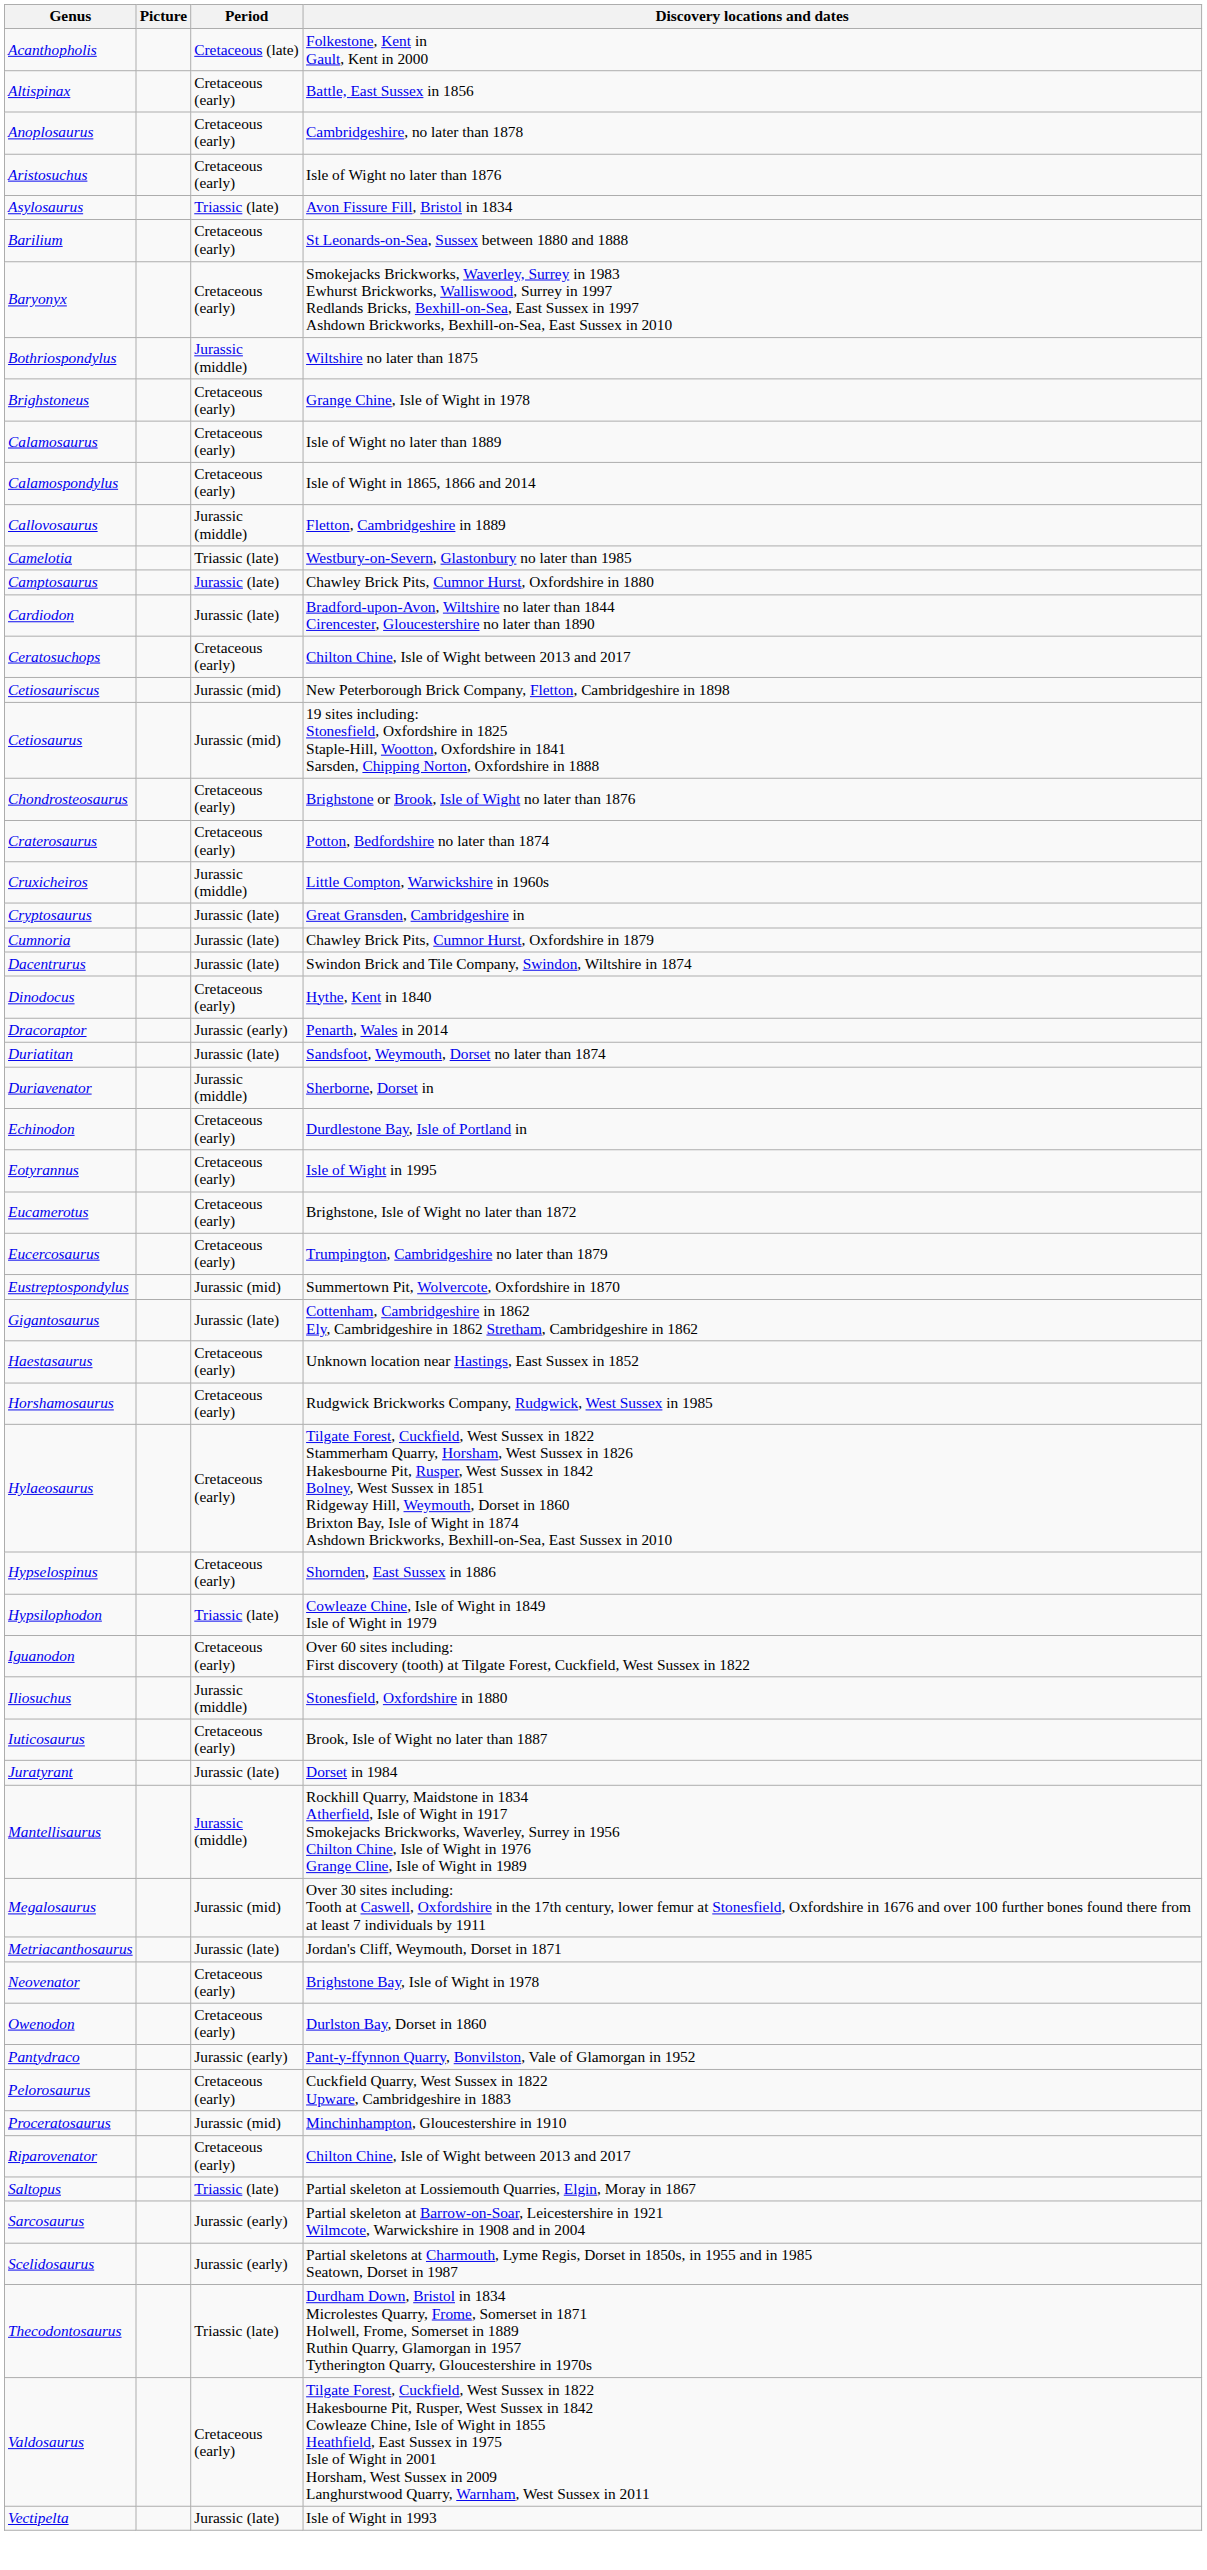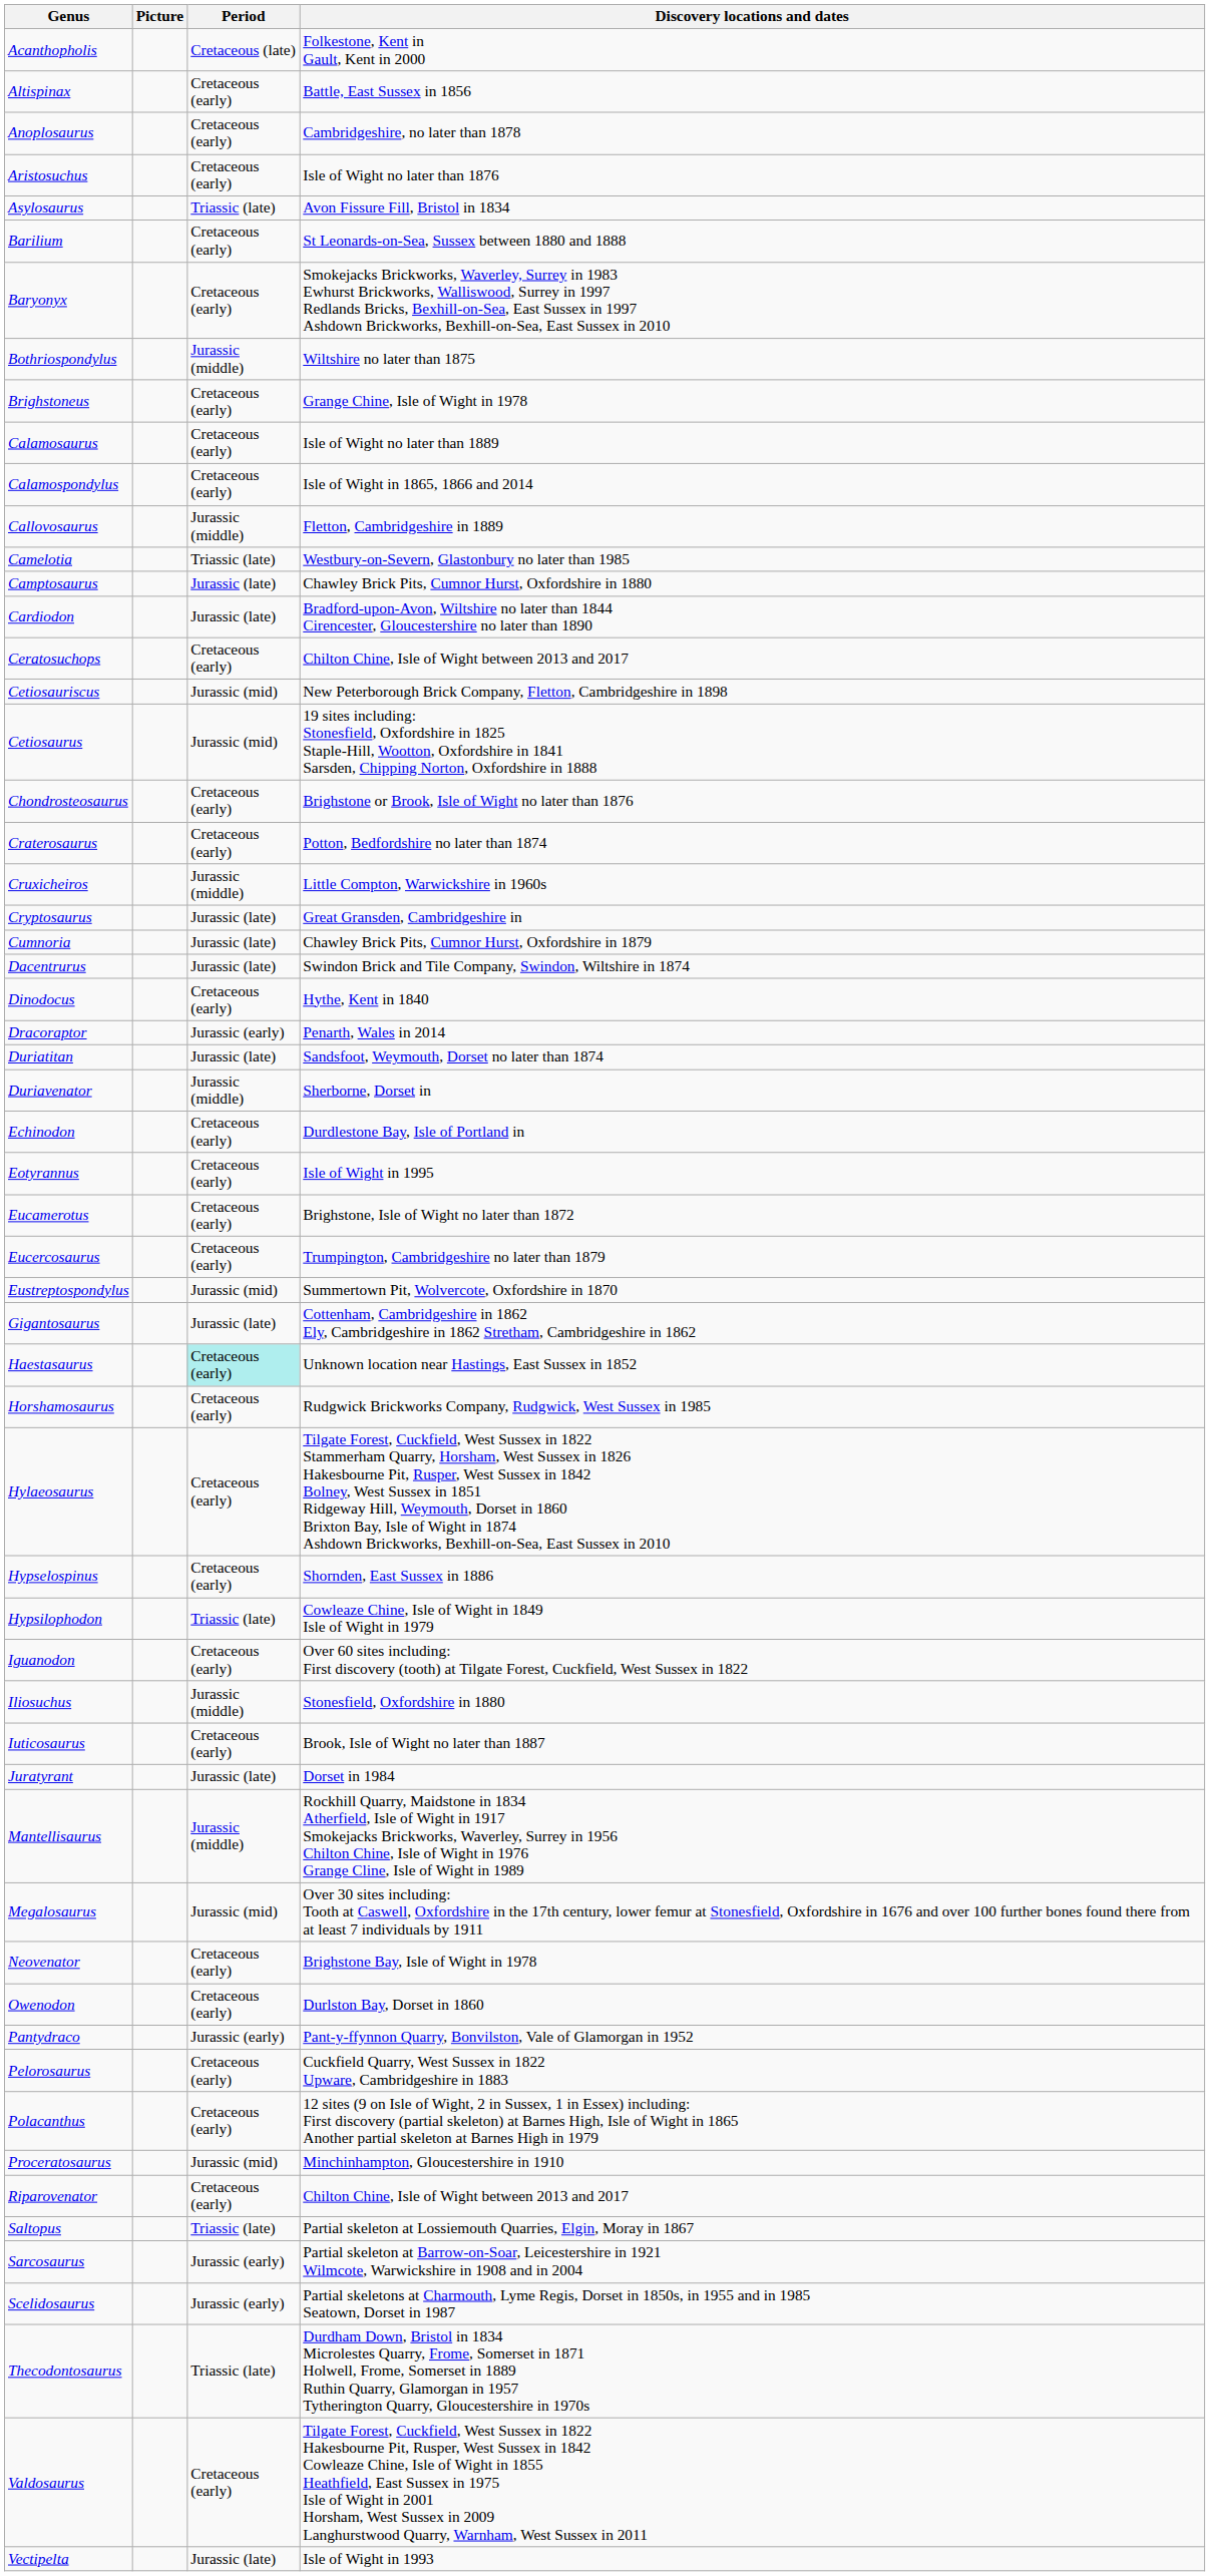Haestasaurus | Period: no background -> paleturquoise background
- row: Metriacanthosaurus | Jurassic (late) | Jordan's Cliff, Weymouth, Dorset in 1871
+ row: Polacanthus | Cretaceous (early) | 12 sites (9 on Isle of Wight, 2 in Sussex, 1 in Essex) including: First discovery (partial skeleton) at Barnes High, Isle of Wight in 1865 Another partial skeleton at Barnes High in 1979
